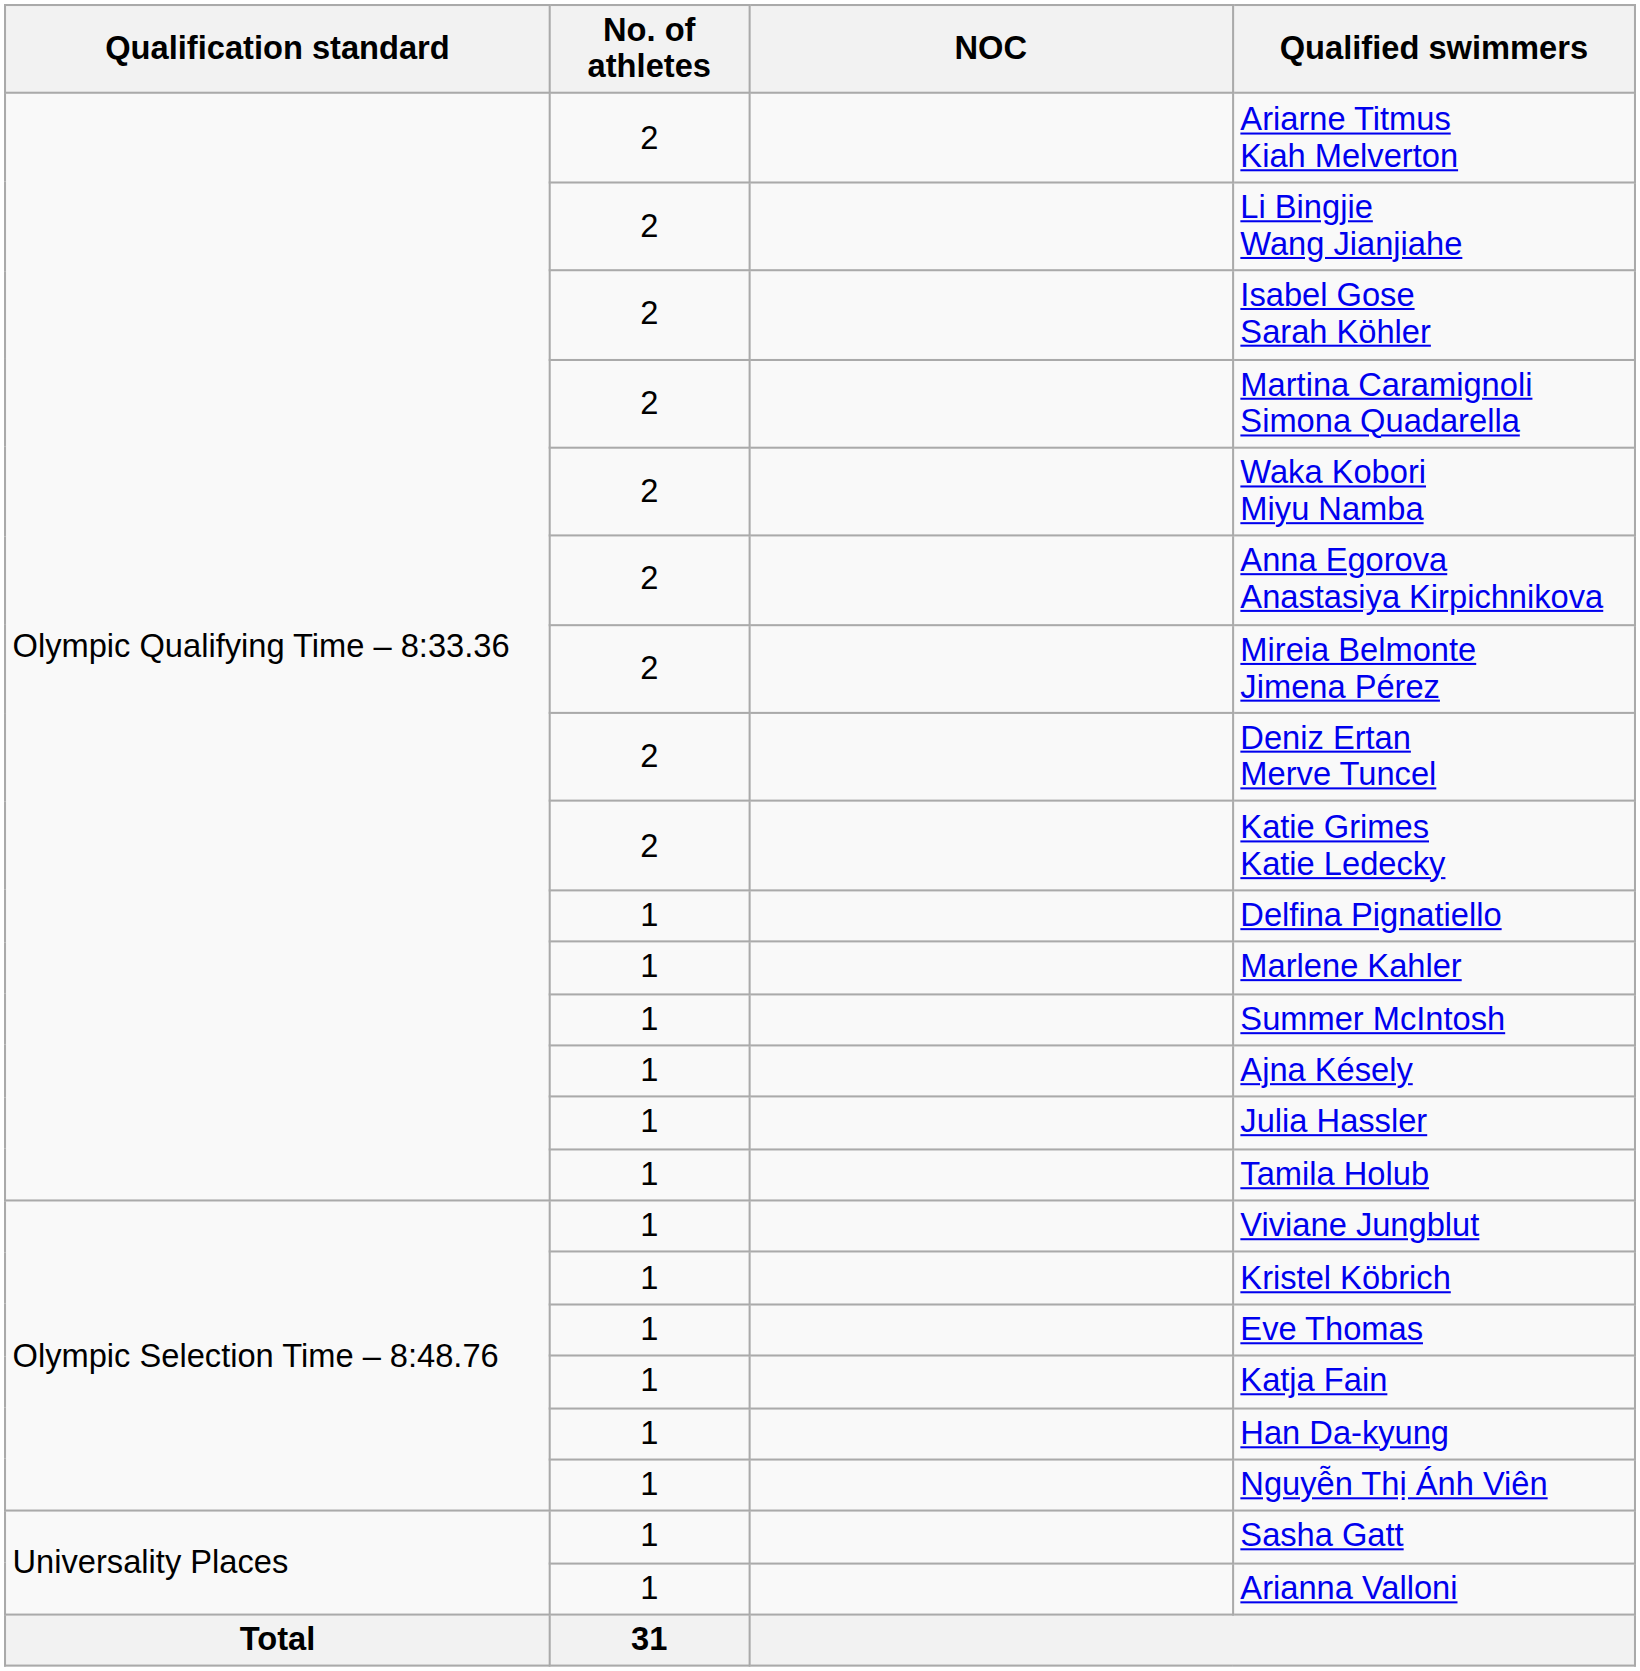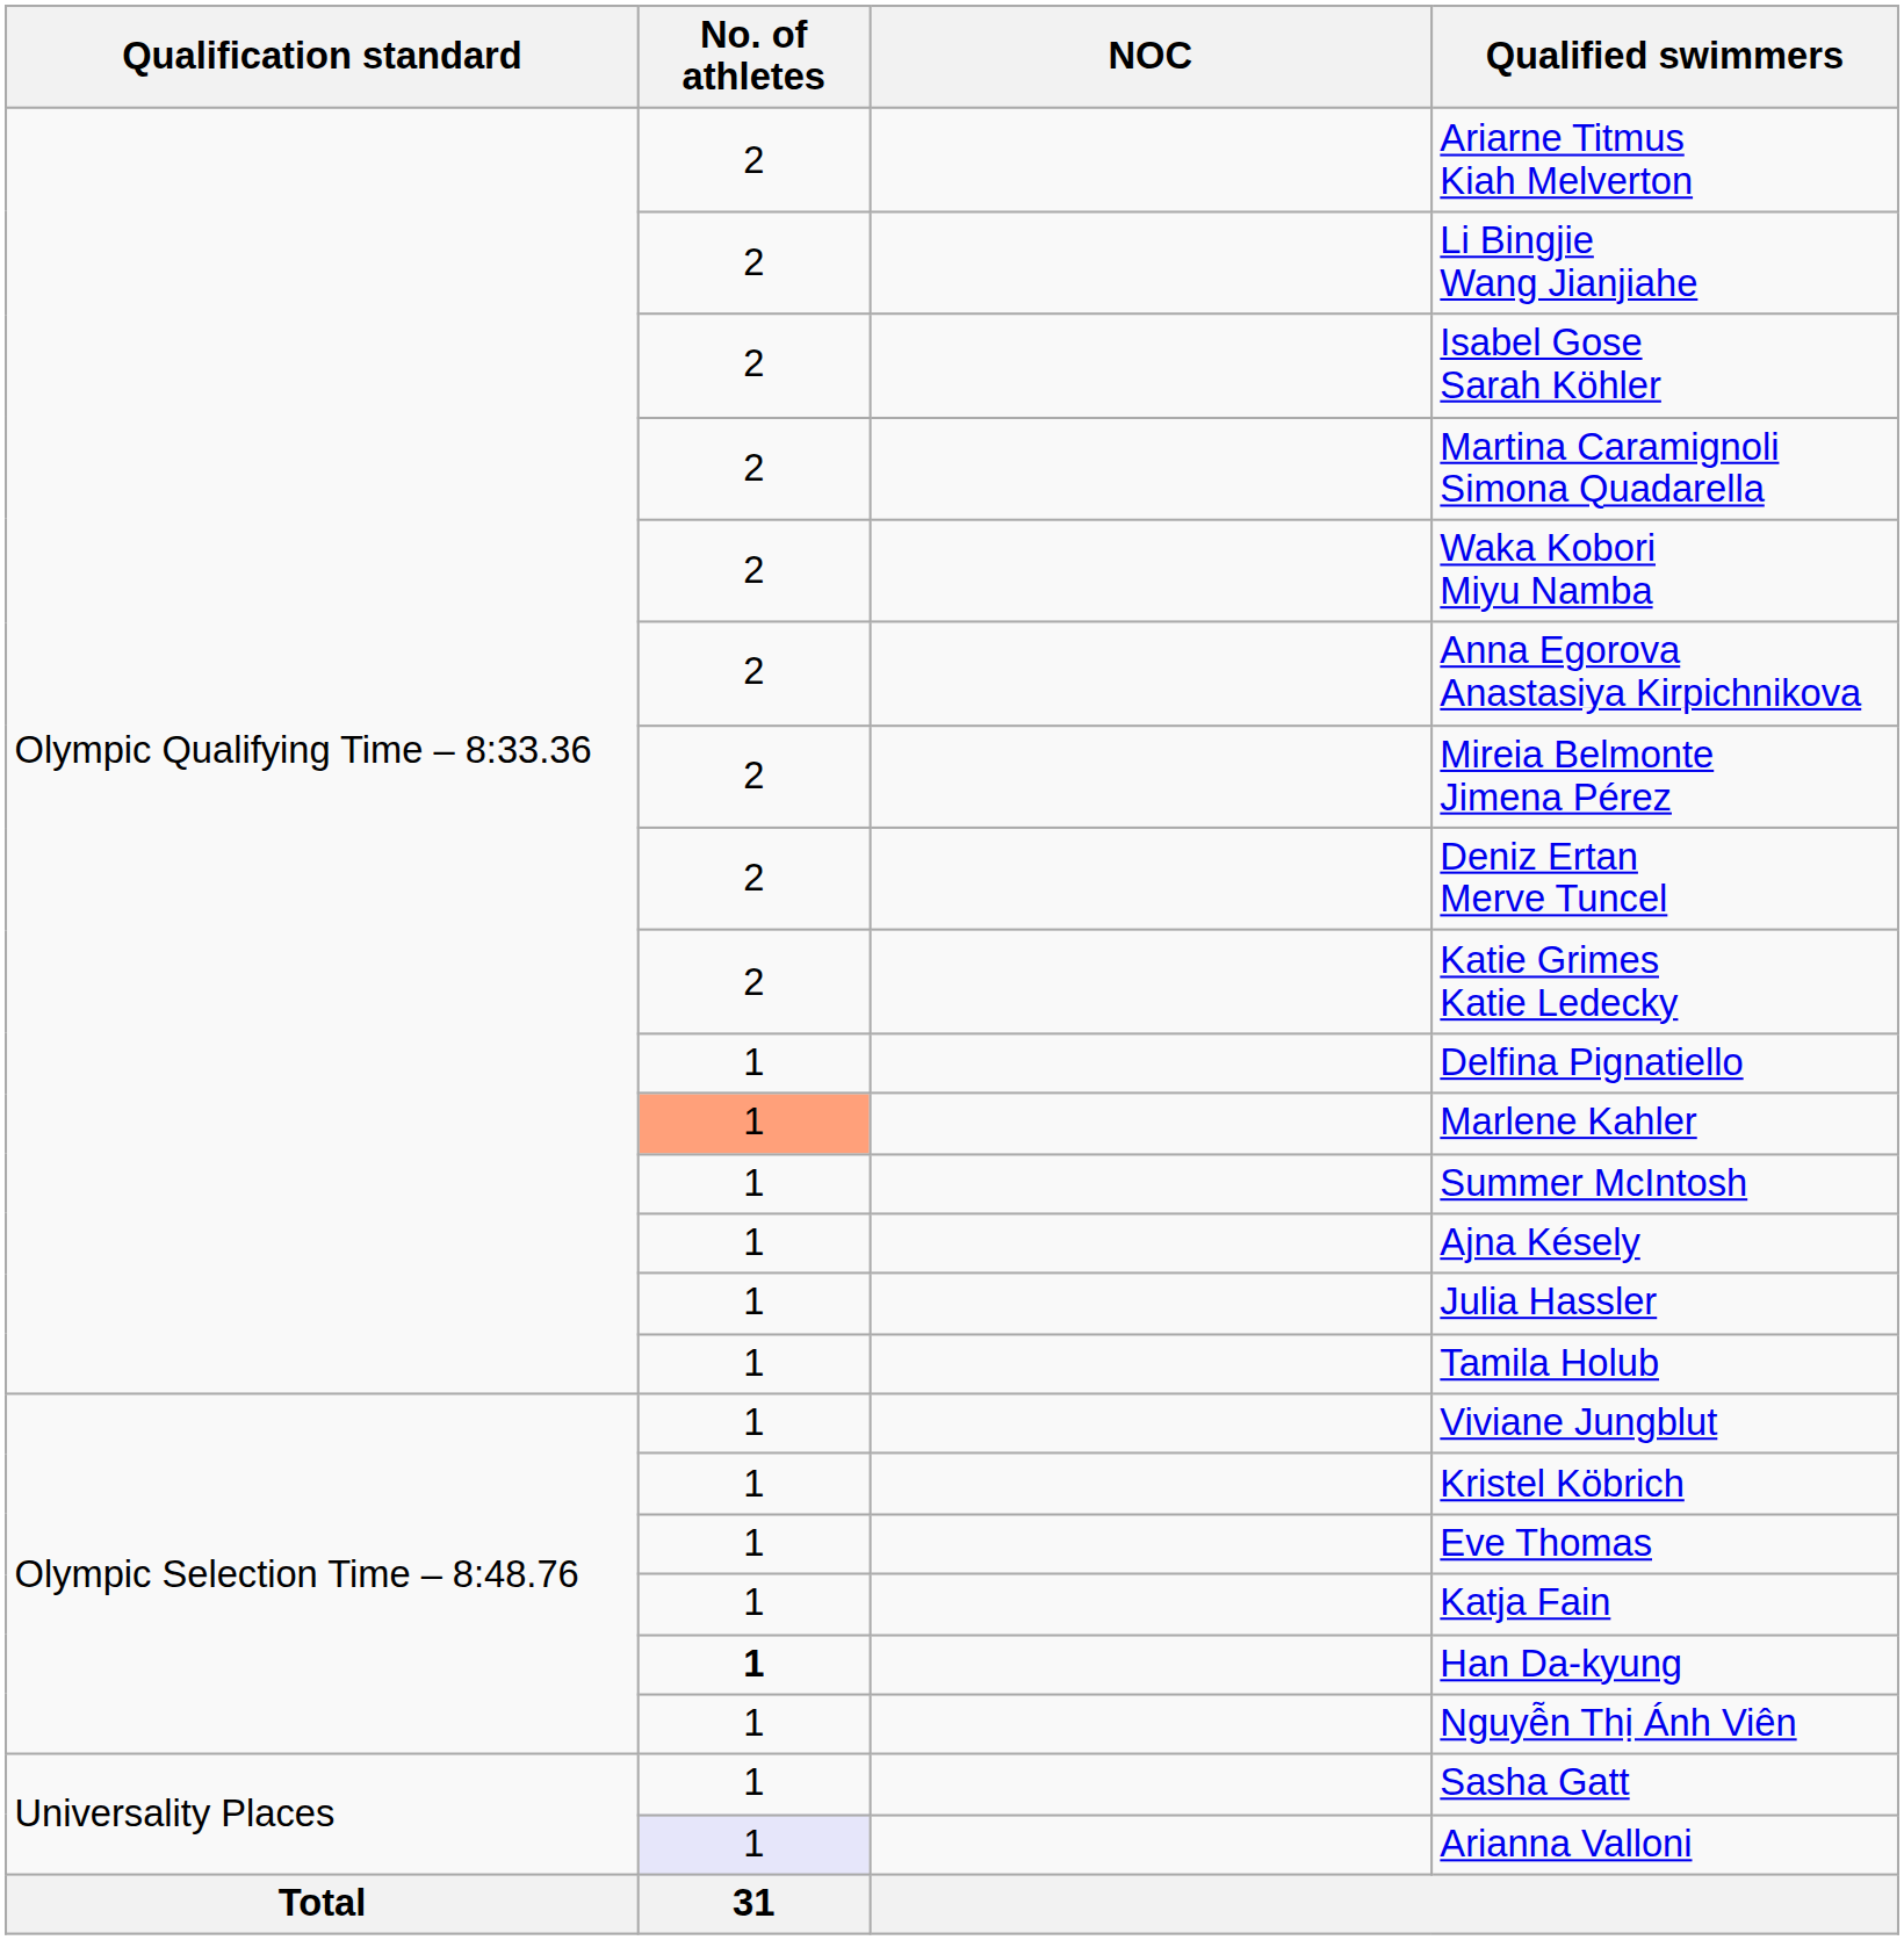Marlene Kahler | No. of athletes: no background -> lightsalmon background
Han Da-kyung | No. of athletes: normal -> bold
Arianna Valloni | No. of athletes: no background -> lavender background
